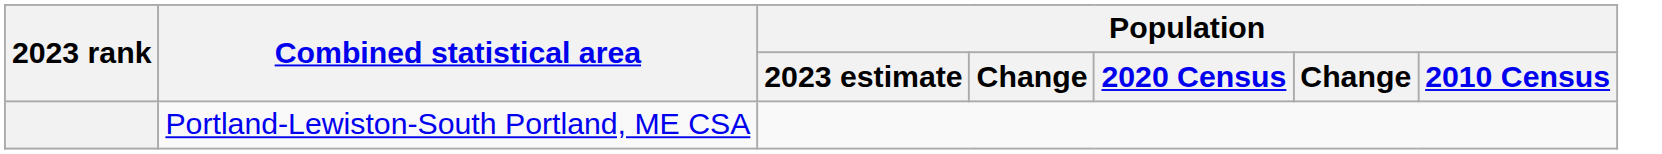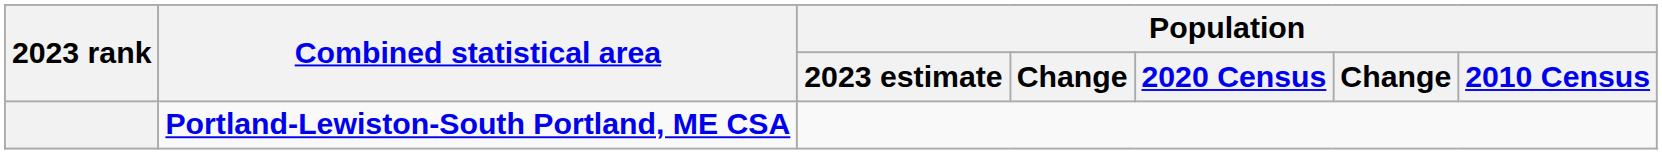Portland-Lewiston-South Portland, ME CSA | Combined statistical area: normal -> bold
